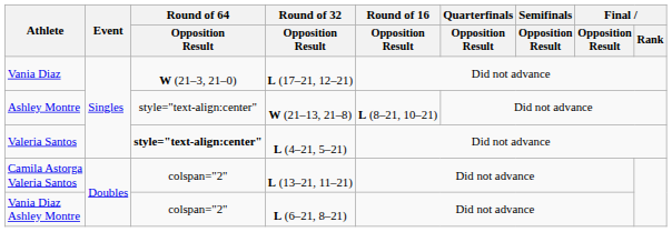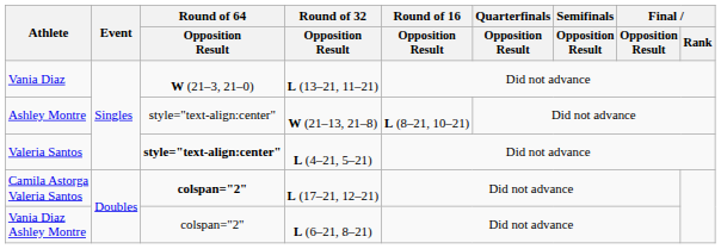Vania Diaz | Round of 32 / Opposition Result: L (17–21, 12–21) -> L (13–21, 11–21)
Camila Astorga Valeria Santos | Round of 64 / Opposition Result: normal -> bold
Camila Astorga Valeria Santos | Round of 32 / Opposition Result: L (13–21, 11–21) -> L (17–21, 12–21)
